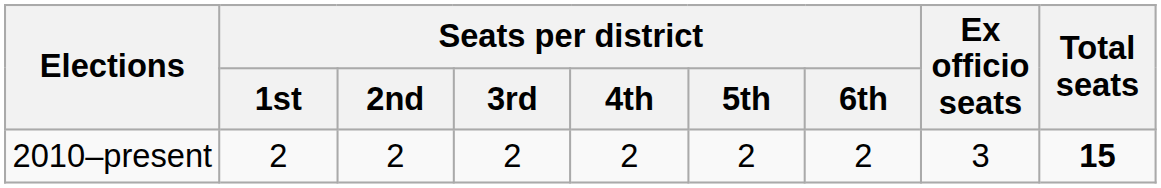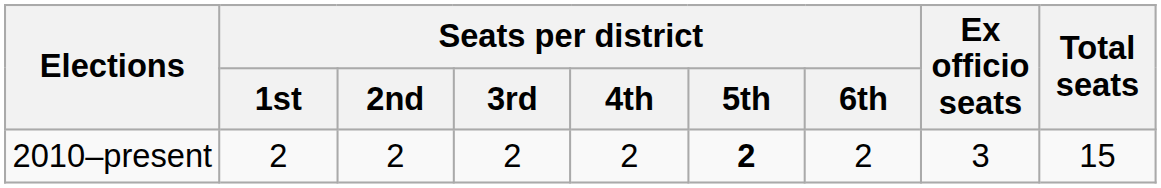2010–present | Seats per district / 5th: normal -> bold
2010–present | Total seats: bold -> normal
